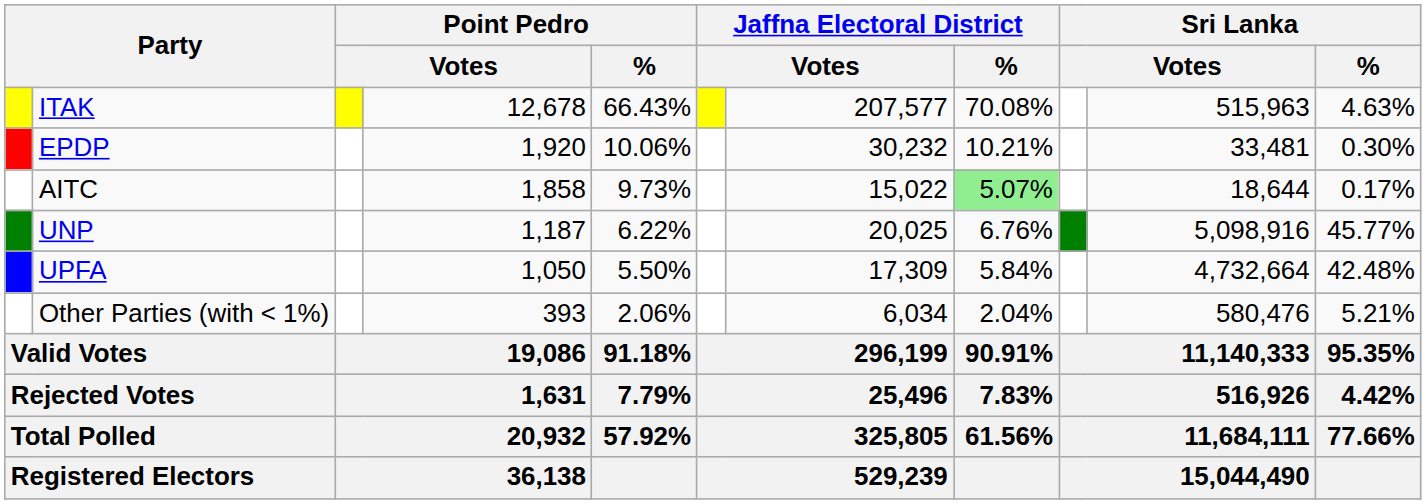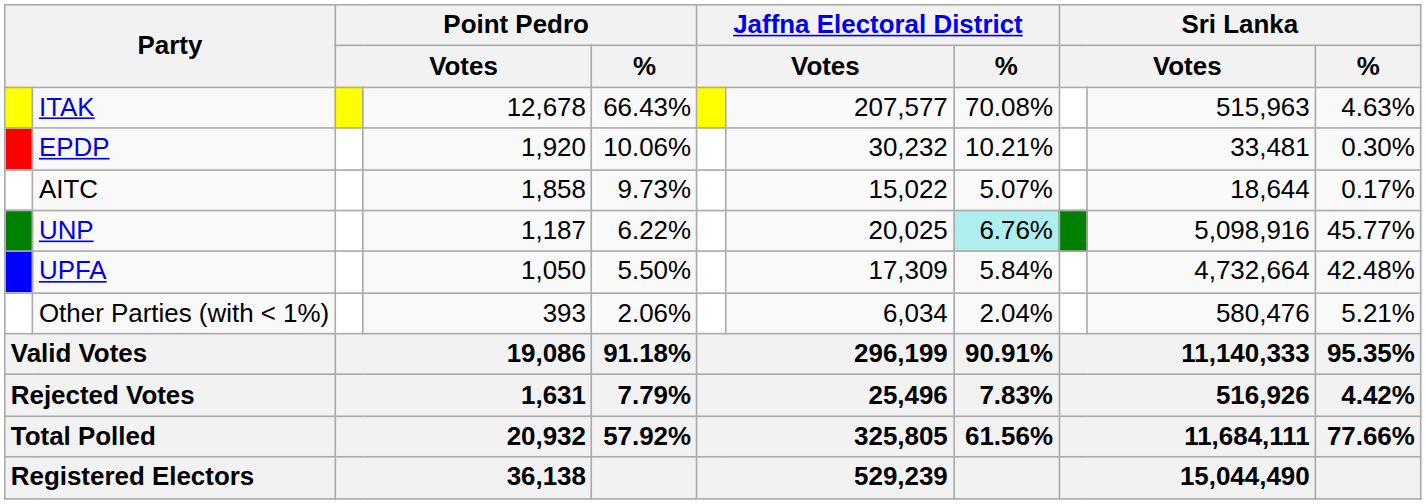AITC | Jaffna Electoral District / %: lightgreen background -> no background
UNP | Jaffna Electoral District / %: no background -> paleturquoise background
